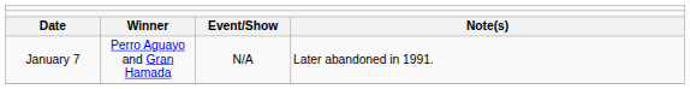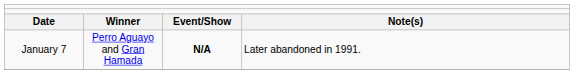January 7 | column 3: normal -> bold
